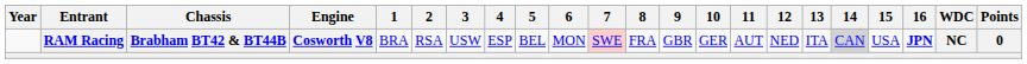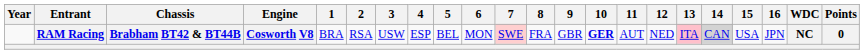RAM Racing | 10: normal -> bold
RAM Racing | 13: no background -> pink background
RAM Racing | 16: bold -> normal
